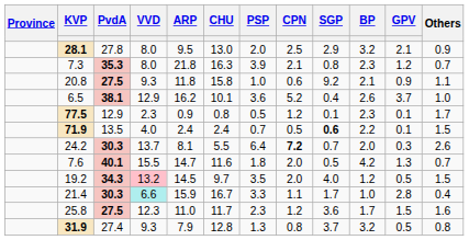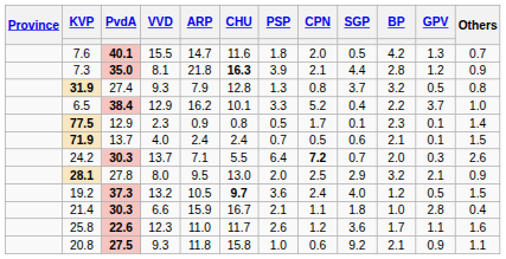rows swapped: 7.6 <-> 28.1
7.3 | PvdA: 35.3 -> 35.0
7.3 | VVD: 8.0 -> 8.1
7.3 | CHU: normal -> bold
7.3 | SGP: 0.8 -> 4.4
7.3 | BP: 2.3 -> 2.8
7.3 | Others: 0.7 -> 0.9
rows swapped: 31.9 <-> 20.8
6.5 | PvdA: 38.1 -> 38.4
6.5 | PSP: 3.6 -> 3.3
6.5 | BP: 2.6 -> 2.2
77.5 | CPN: 1.2 -> 1.7
77.5 | Others: 1.7 -> 1.4
71.9 | PvdA: 13.5 -> 13.7
71.9 | SGP: bold -> normal
71.9 | BP: 2.2 -> 2.1
24.2 | ARP: 8.1 -> 7.1
19.2 | PvdA: 34.3 -> 37.3
19.2 | VVD: pink background -> no background
19.2 | ARP: 14.5 -> 10.5
19.2 | CHU: normal -> bold
19.2 | PSP: 3.5 -> 3.6
19.2 | CPN: 2.0 -> 2.4
21.4 | VVD: paleturquoise background -> no background
21.4 | PSP: 3.3 -> 2.1
21.4 | SGP: 1.7 -> 1.8
25.8 | PvdA: 27.5 -> 22.6
25.8 | PSP: 2.3 -> 2.6
25.8 | GPV: 1.5 -> 1.1
